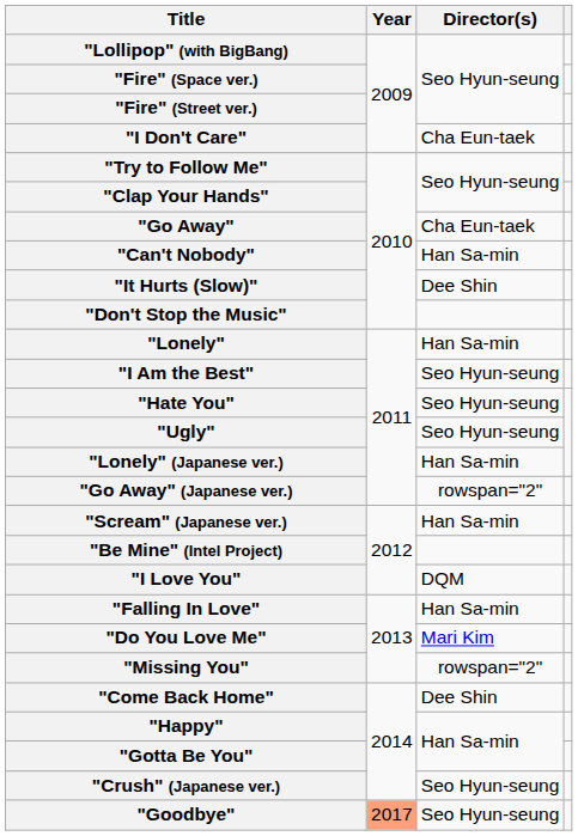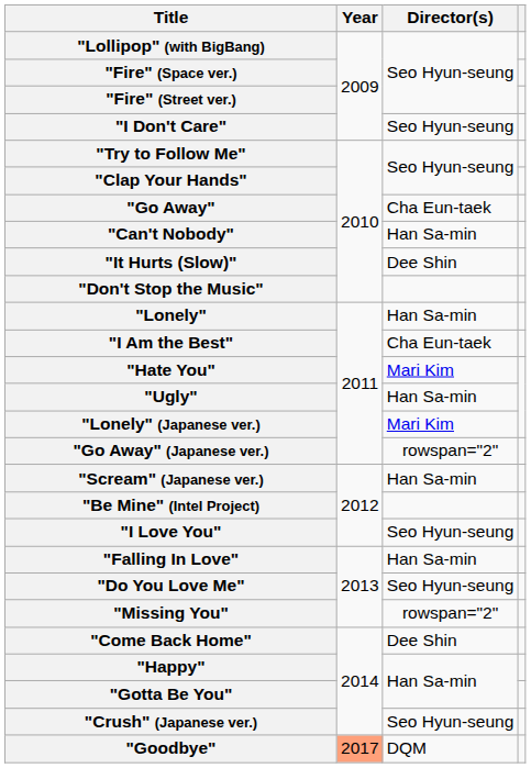"I Don't Care" | Director(s): Cha Eun-taek -> Seo Hyun-seung
"I Am the Best" | Director(s): Seo Hyun-seung -> Cha Eun-taek
"Hate You" | Director(s): Seo Hyun-seung -> Mari Kim
"Ugly" | Director(s): Seo Hyun-seung -> Han Sa-min
"Lonely" (Japanese ver.) | Director(s): Han Sa-min -> Mari Kim
"I Love You" | Director(s): DQM -> Seo Hyun-seung
"Do You Love Me" | Director(s): Mari Kim -> Seo Hyun-seung
"Goodbye" | Director(s): Seo Hyun-seung -> DQM
